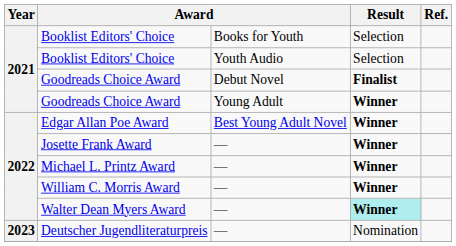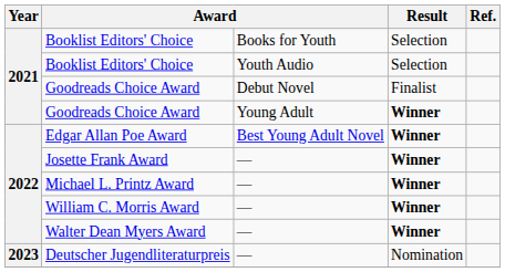Goodreads Choice Award / Debut Novel | Result: bold -> normal
Walter Dean Myers Award | Result: paleturquoise background -> no background
